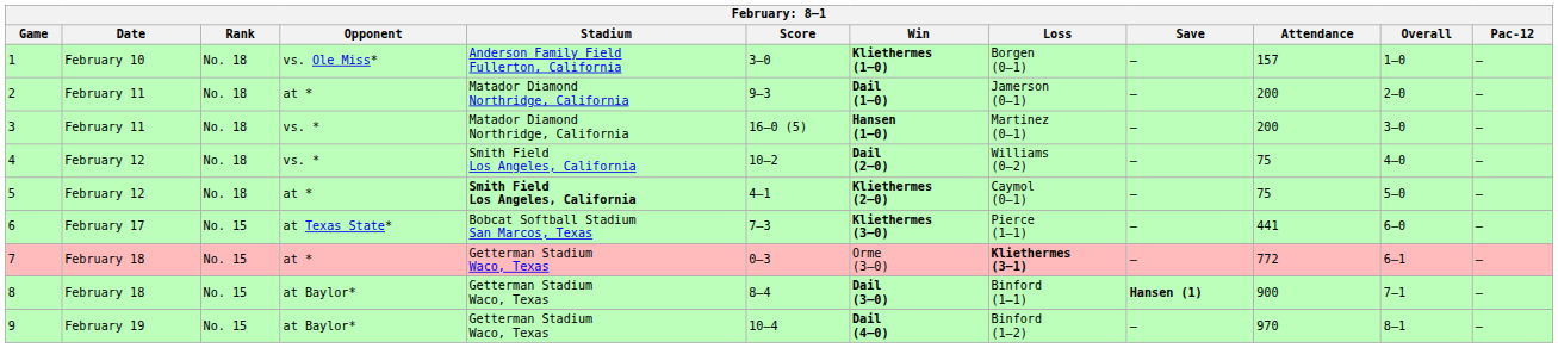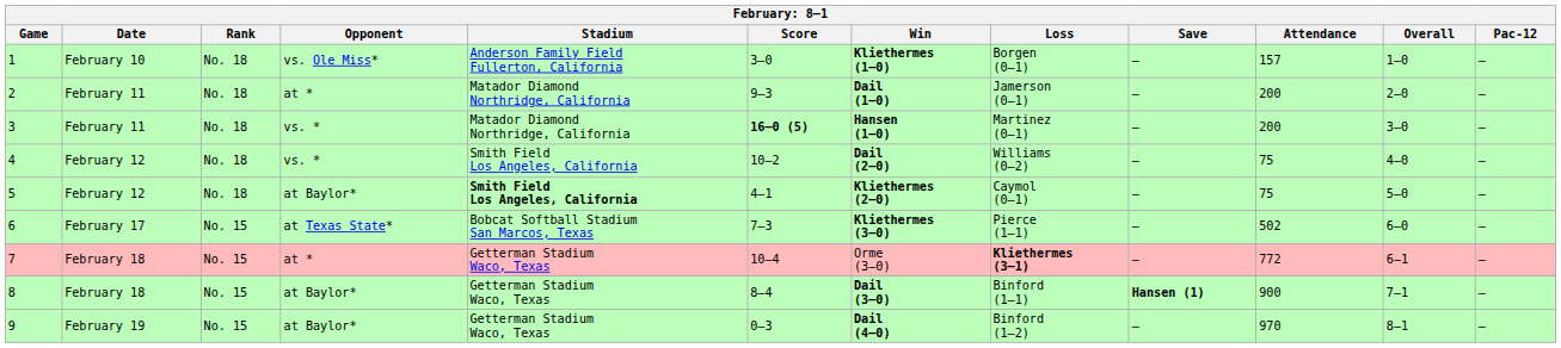3 | Score: normal -> bold
5 | Opponent: at * -> at Baylor*
6 | Attendance: 441 -> 502
7 | Score: 0–3 -> 10–4
9 | Score: 10–4 -> 0–3
